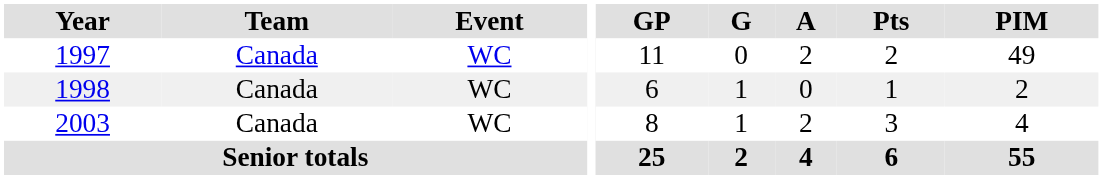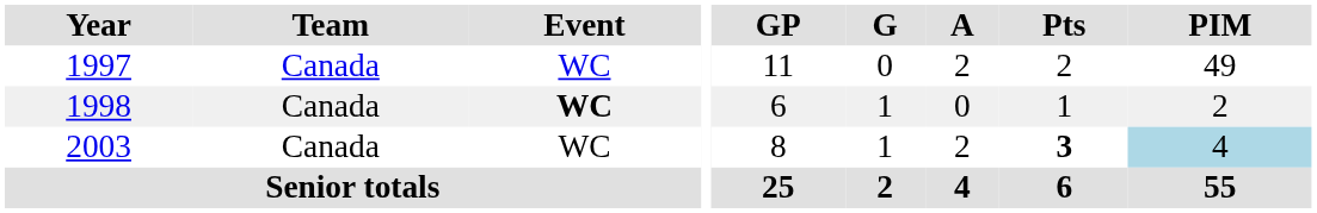1998 | Event: normal -> bold
2003 | Pts: normal -> bold
2003 | PIM: no background -> lightblue background
